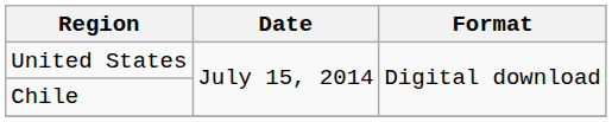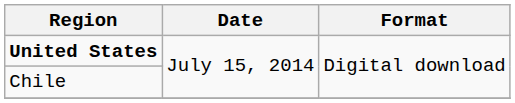United States | Region: normal -> bold
